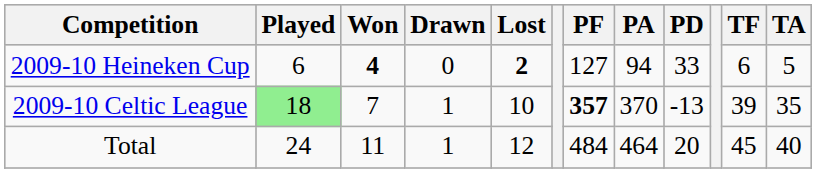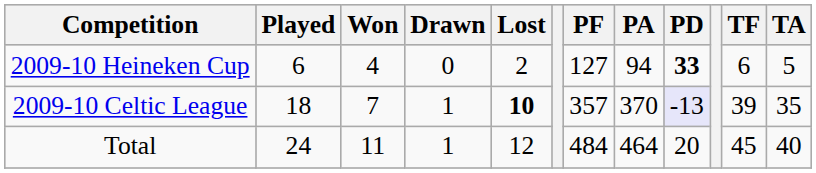2009-10 Heineken Cup | Won: bold -> normal
2009-10 Heineken Cup | Lost: bold -> normal
2009-10 Heineken Cup | PD: normal -> bold
2009-10 Celtic League | Played: lightgreen background -> no background
2009-10 Celtic League | Lost: normal -> bold
2009-10 Celtic League | PF: bold -> normal
2009-10 Celtic League | PD: no background -> lavender background
